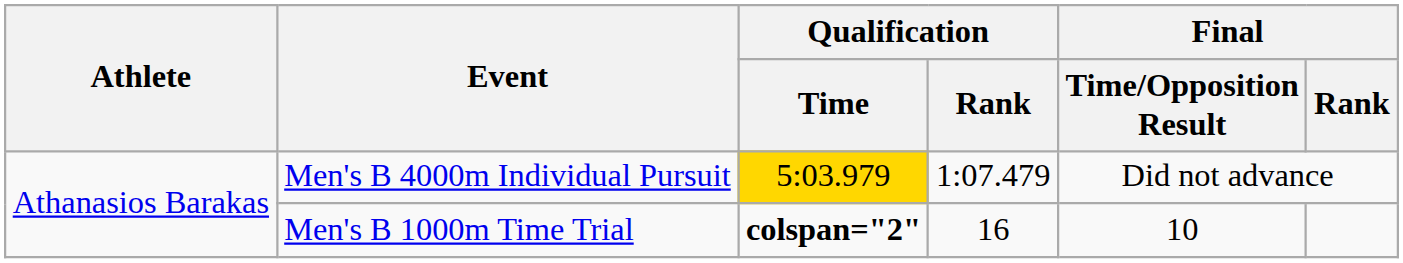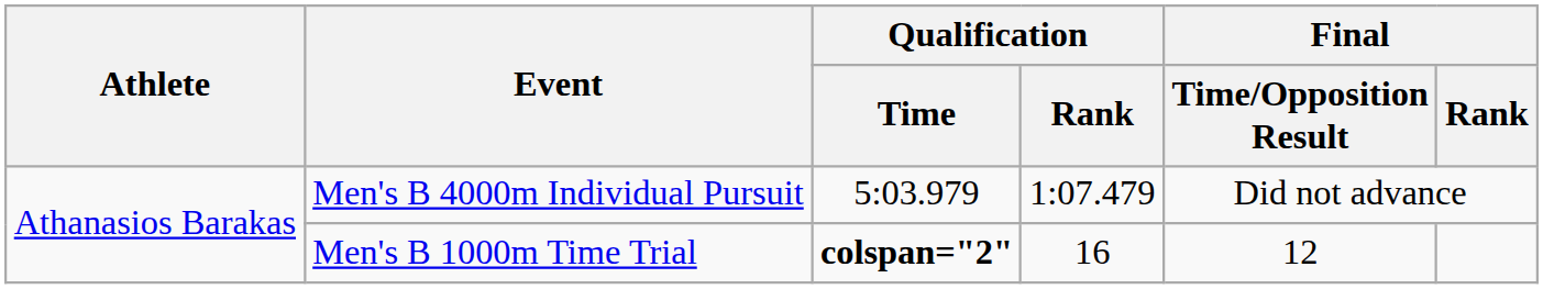Men's B 4000m Individual Pursuit | Qualification / Time: gold background -> no background
Men's B 1000m Time Trial | Final / Time/Opposition Result: 10 -> 12
